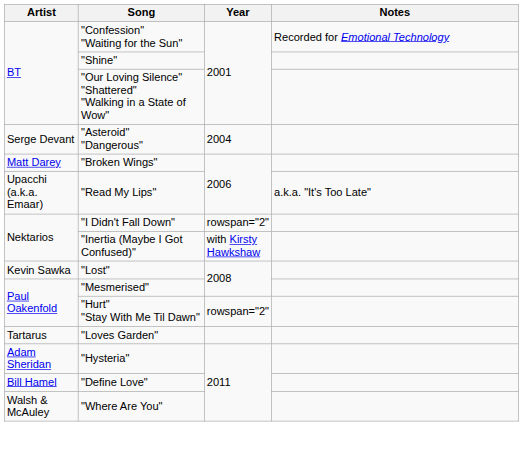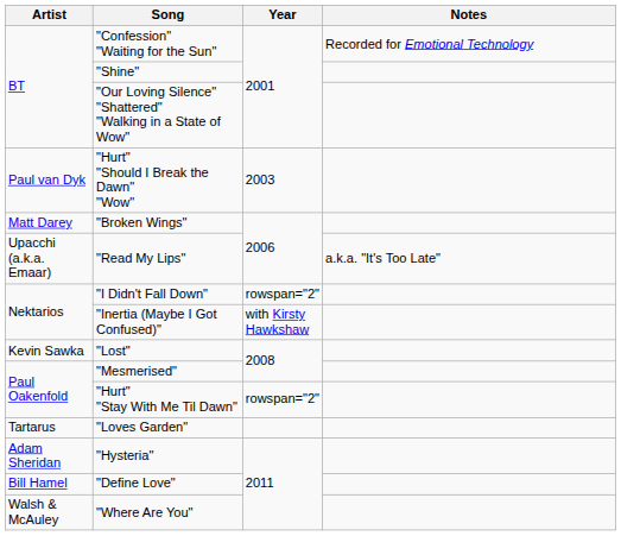+ row: Paul van Dyk | "Hurt" "Should I Break the Dawn" "Wow" | 2003
- row: Serge Devant | "Asteroid" "Dangerous" | 2004
